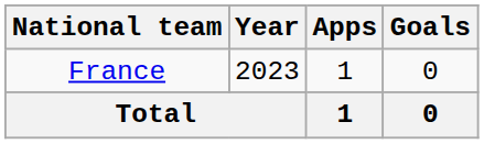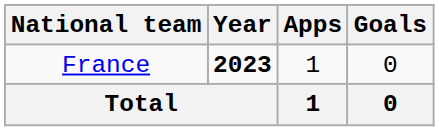France | Year: normal -> bold
